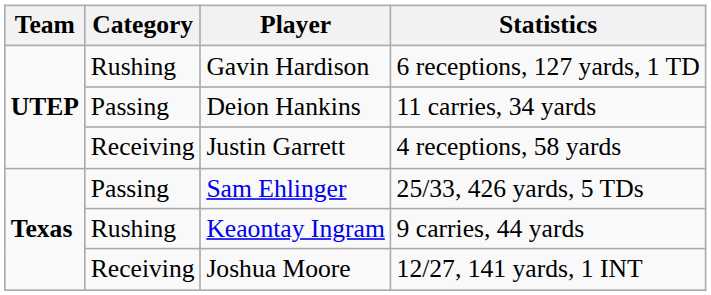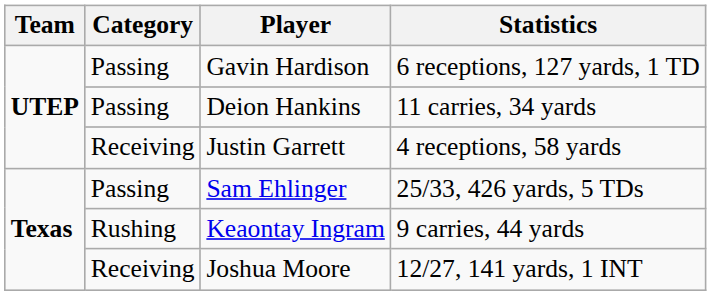Gavin Hardison | Category: Rushing -> Passing
